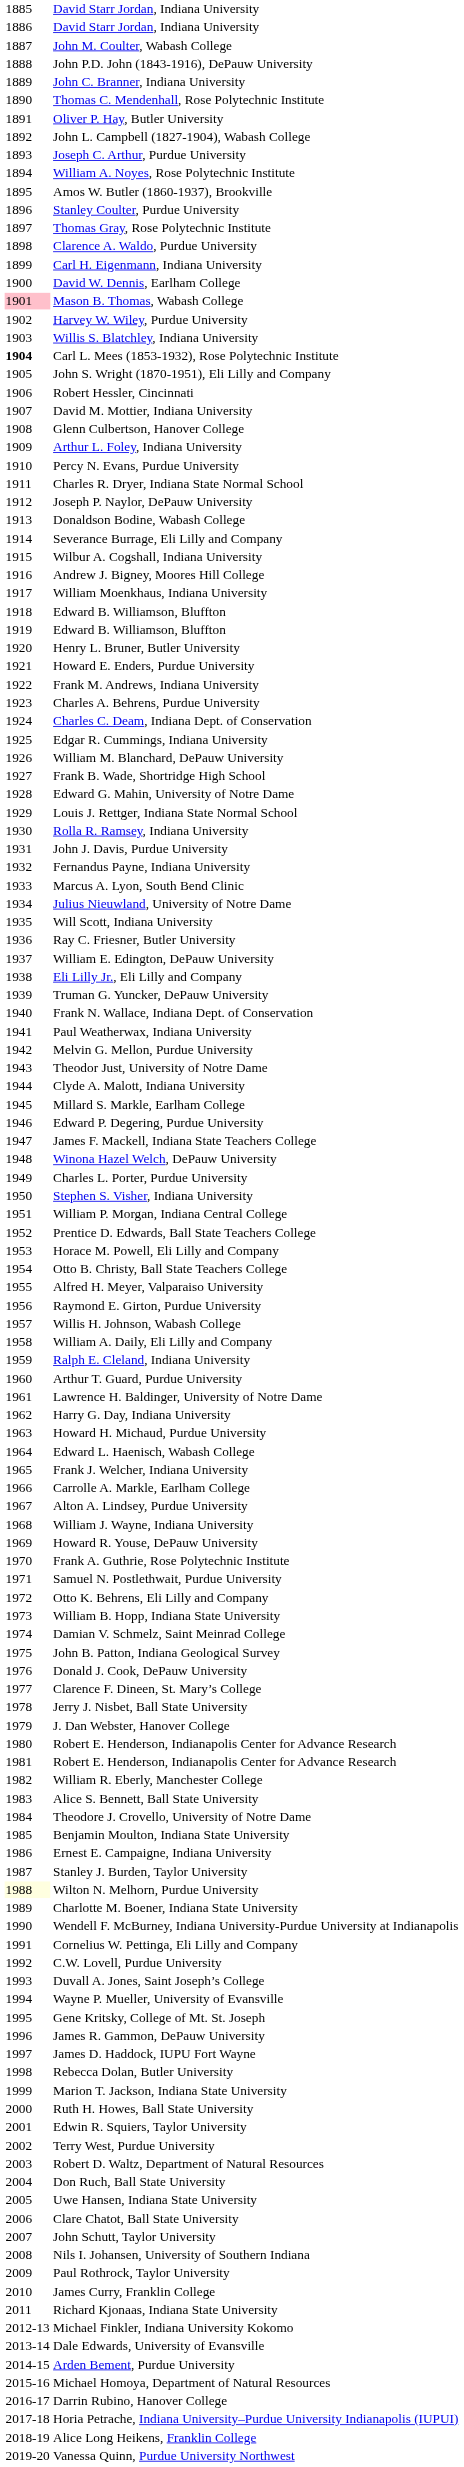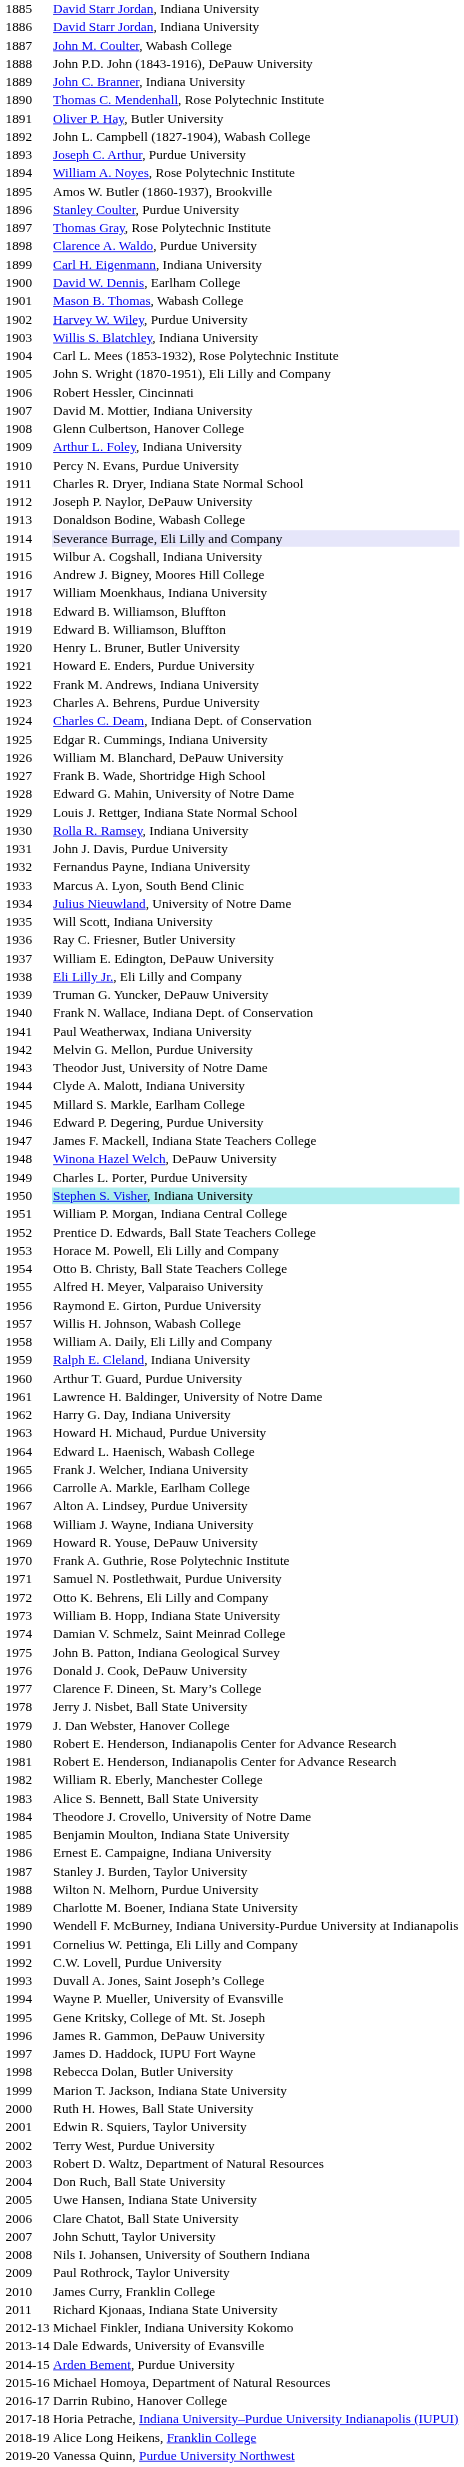row 17 | column 1: pink background -> no background
row 20 | column 1: bold -> normal
row 30 | column 2: no background -> lavender background
row 66 | column 2: no background -> paleturquoise background
row 104 | column 1: lightyellow background -> no background
